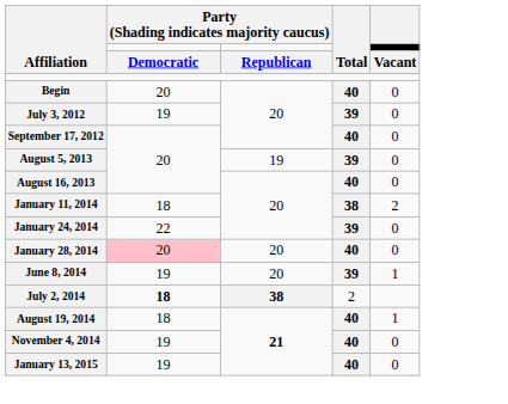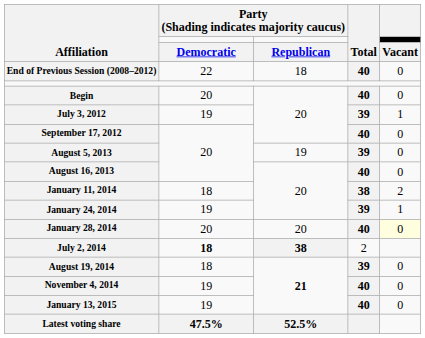+ row: End of Previous Session (2008–2012) | 22 | 18 | 40 | 0
July 3, 2012 | column 5: 0 -> 1
January 24, 2014 | column 2: 22 -> 19
January 24, 2014 | column 5: 0 -> 1
January 28, 2014 | column 2: pink background -> no background
January 28, 2014 | column 5: no background -> lightyellow background
- row: June 8, 2014 | 19 | 20 | 39 | 1
August 19, 2014 | Total: 40 -> 39
August 19, 2014 | column 5: 1 -> 0
+ row: Latest voting share | 47.5% | 52.5%
